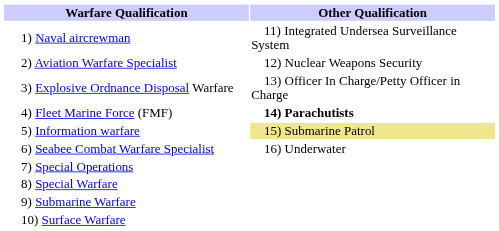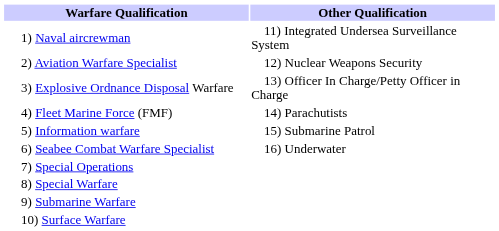4) Fleet Marine Force (FMF) | Other Qualification: bold -> normal
5) Information warfare | Other Qualification: khaki background -> no background
